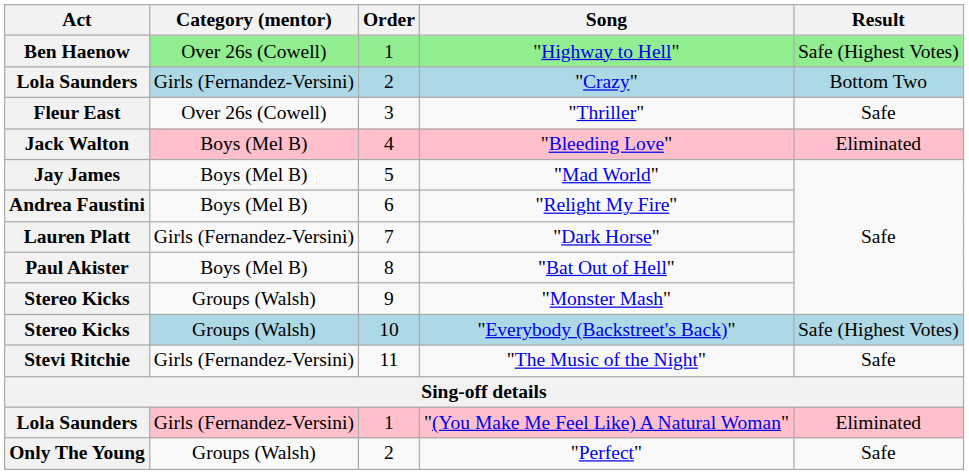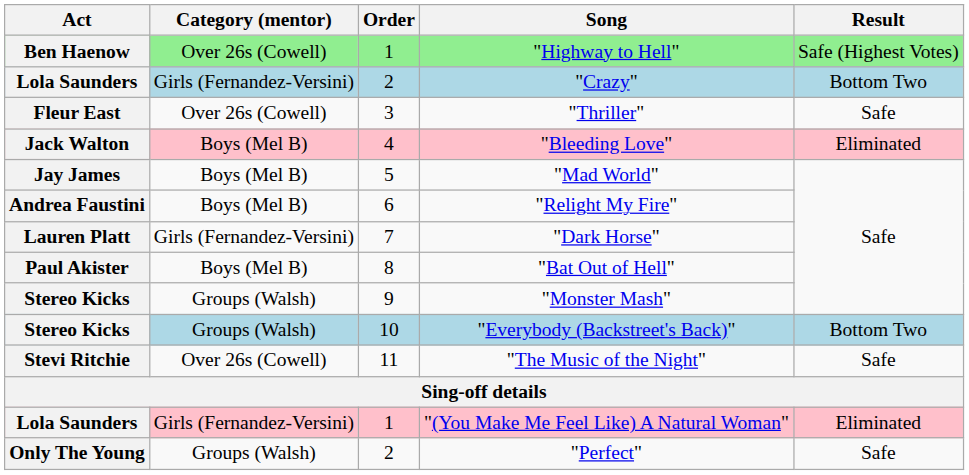"Everybody (Backstreet's Back)" | Result: Safe (Highest Votes) -> Bottom Two
"The Music of the Night" | Category (mentor): Girls (Fernandez-Versini) -> Over 26s (Cowell)
